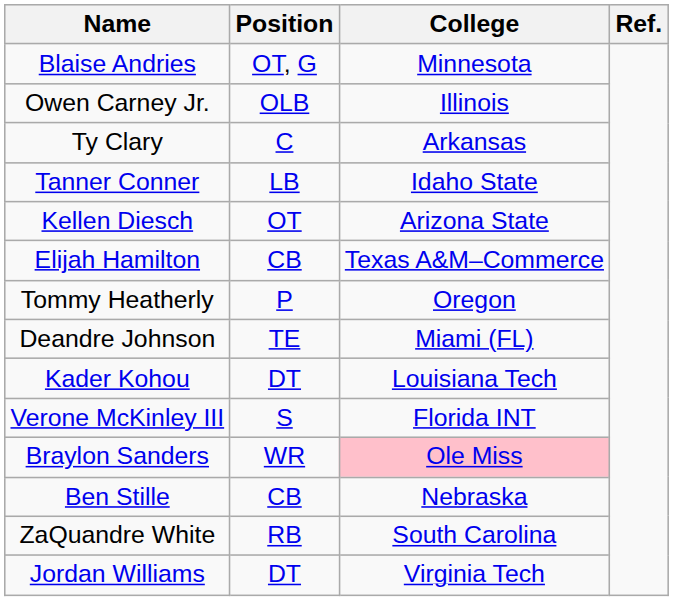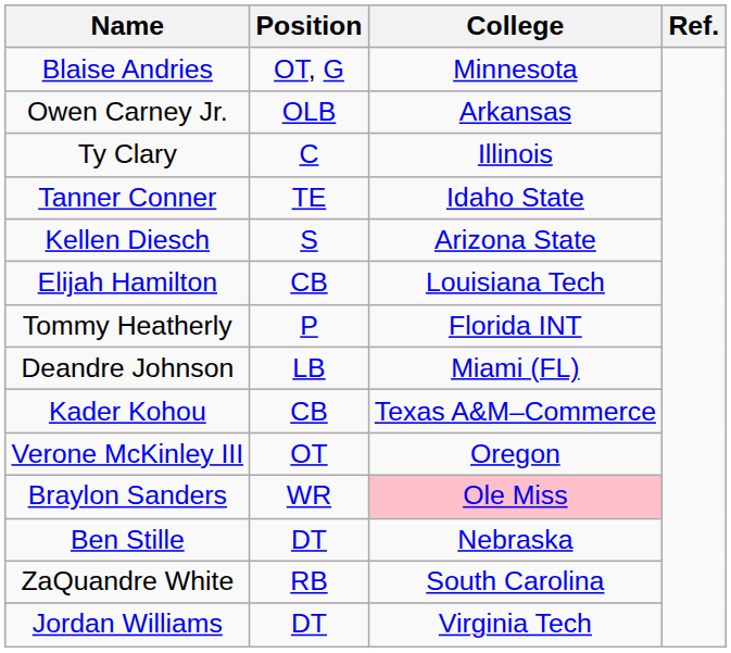Owen Carney Jr. | College: Illinois -> Arkansas
Ty Clary | College: Arkansas -> Illinois
Tanner Conner | Position: LB -> TE
Kellen Diesch | Position: OT -> S
Elijah Hamilton | College: Texas A&M–Commerce -> Louisiana Tech
Tommy Heatherly | College: Oregon -> Florida INT
Deandre Johnson | Position: TE -> LB
Kader Kohou | Position: DT -> CB
Kader Kohou | College: Louisiana Tech -> Texas A&M–Commerce
Verone McKinley III | Position: S -> OT
Verone McKinley III | College: Florida INT -> Oregon
Ben Stille | Position: CB -> DT
